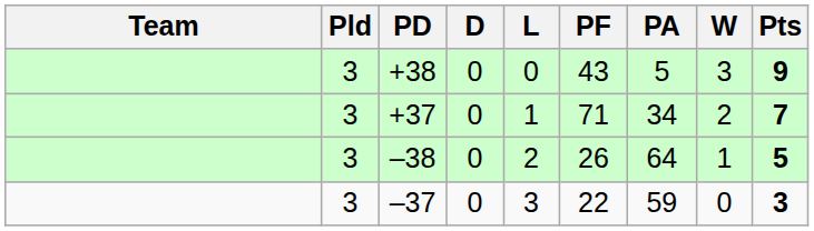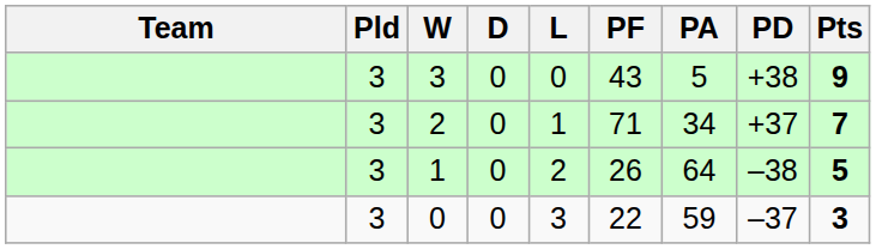columns swapped: W <-> PD
